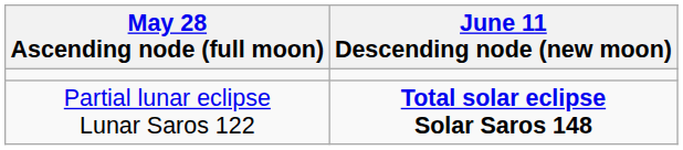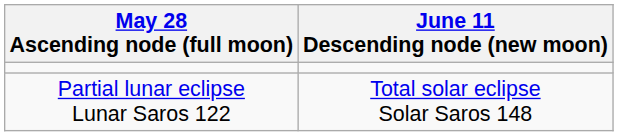row 3 | June 11 Descending node (new moon): bold -> normal
